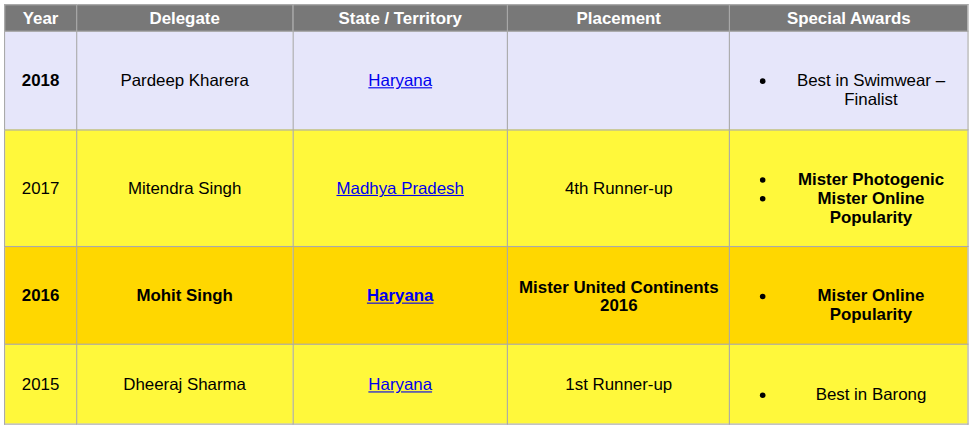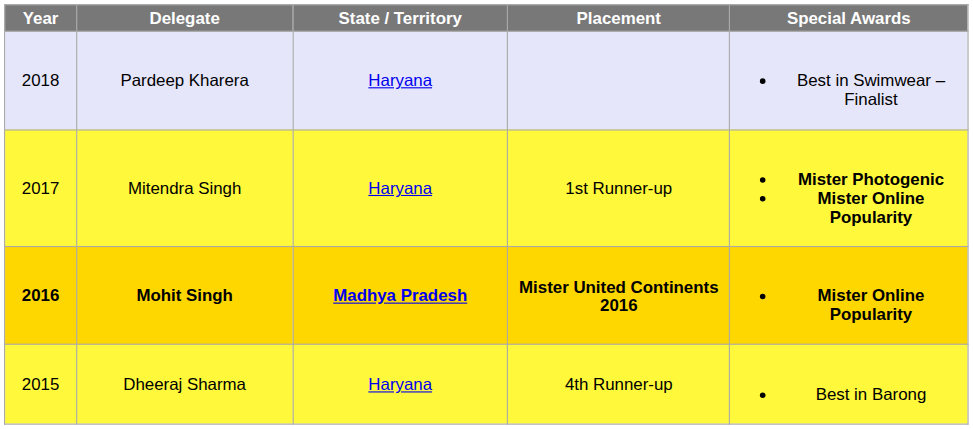Pardeep Kharera | Year: bold -> normal
Mitendra Singh | State / Territory: Madhya Pradesh -> Haryana
Mitendra Singh | Placement: 4th Runner-up -> 1st Runner-up
Mohit Singh | State / Territory: Haryana -> Madhya Pradesh
Dheeraj Sharma | Placement: 1st Runner-up -> 4th Runner-up
